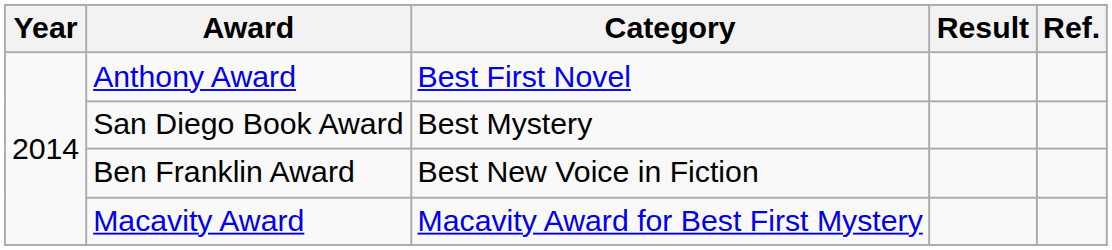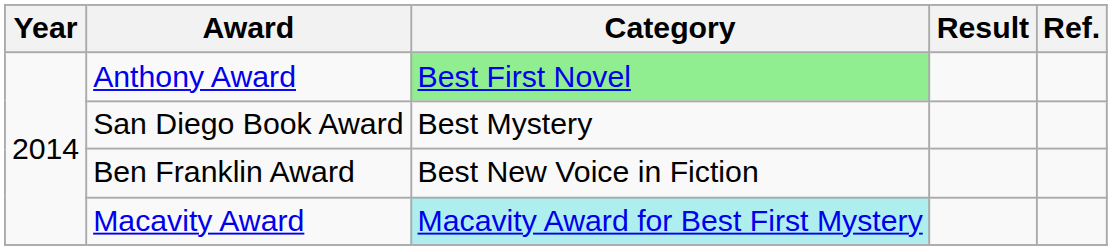Anthony Award | Category: no background -> lightgreen background
Macavity Award | Category: no background -> paleturquoise background
